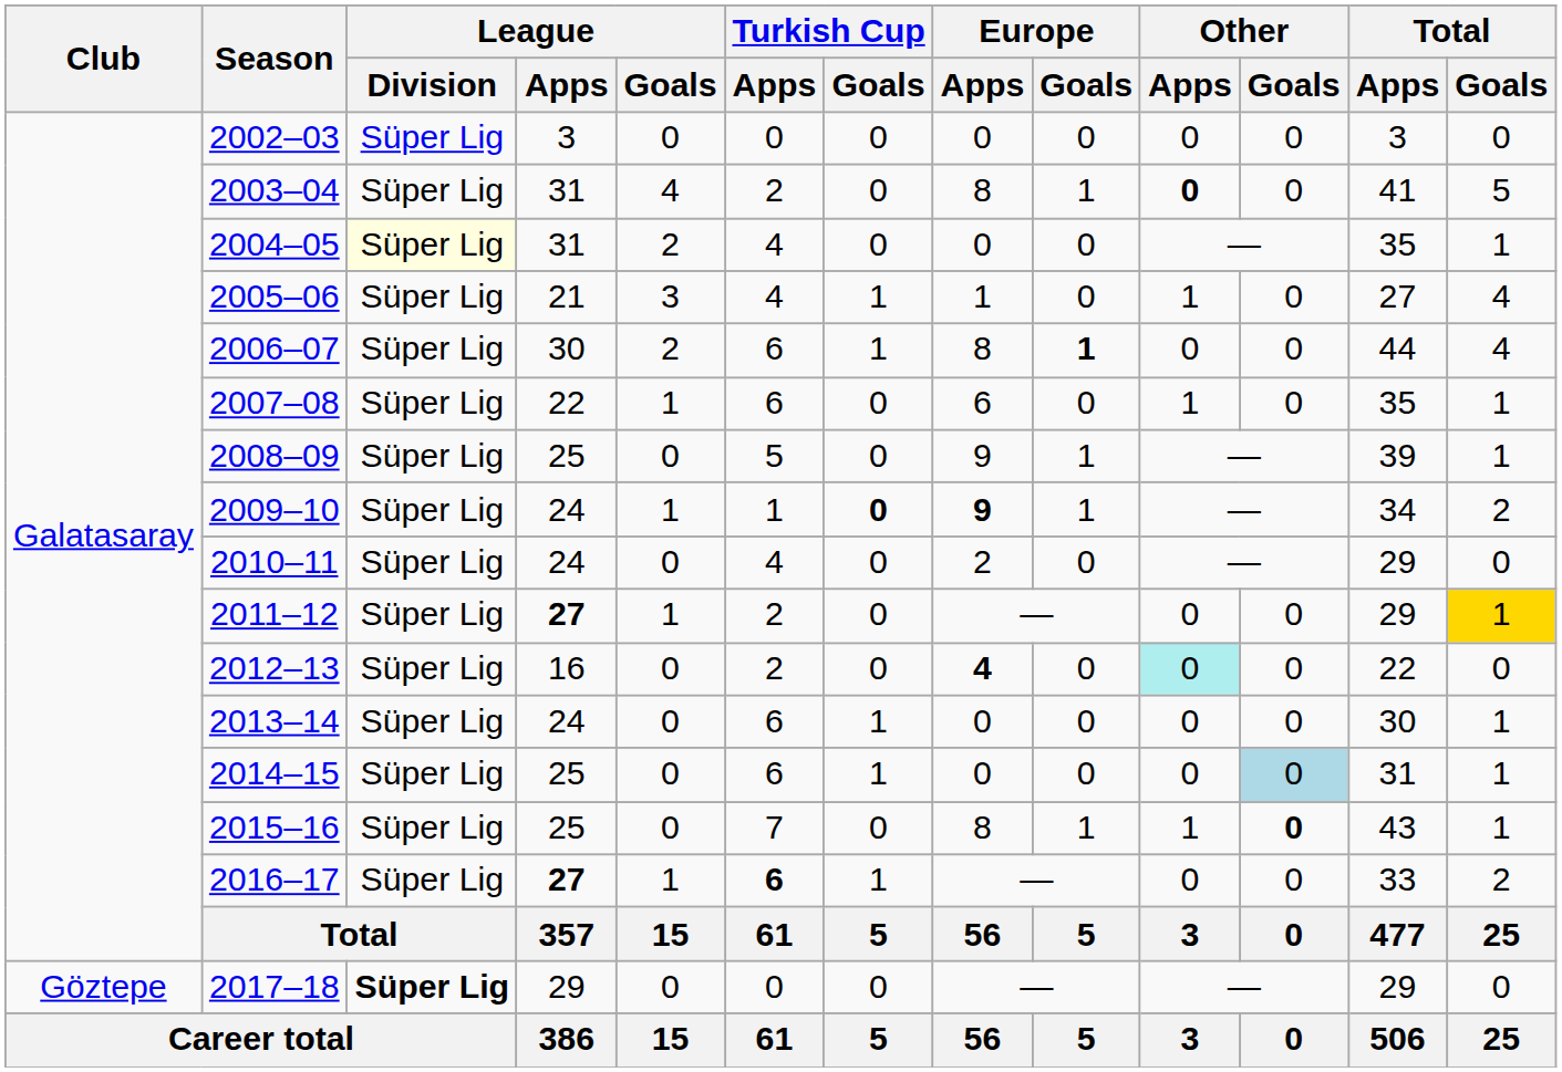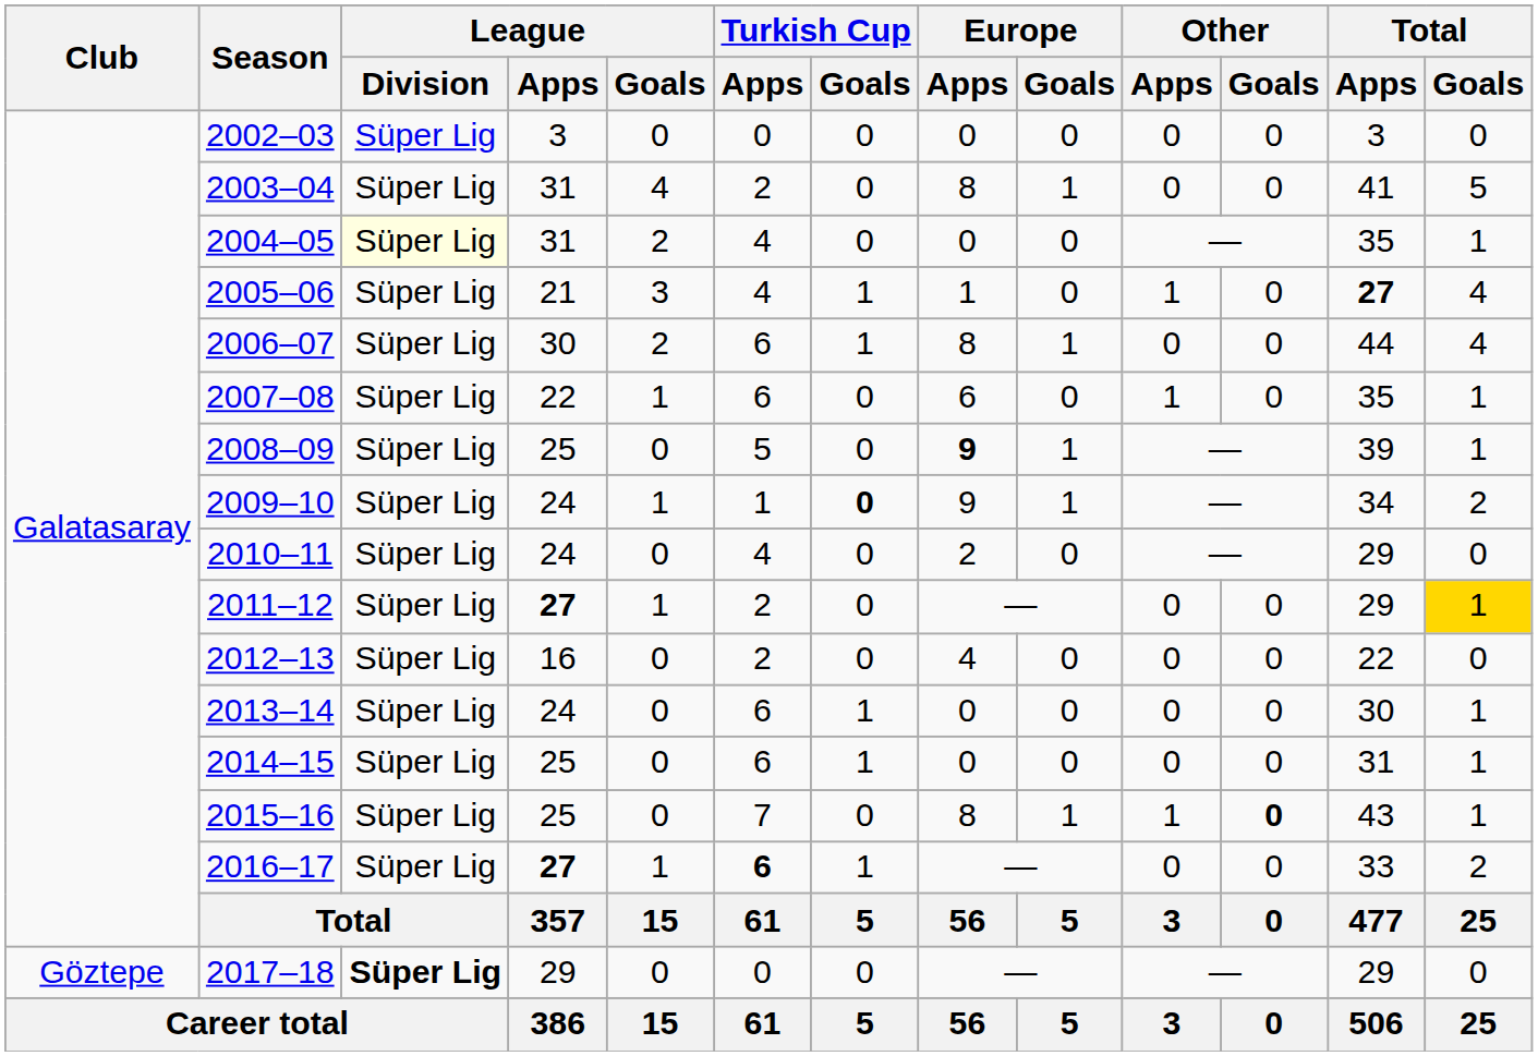2003–04 | Other / Apps: bold -> normal
2005–06 | Total / Apps: normal -> bold
2006–07 | Europe / Goals: bold -> normal
2008–09 | Europe / Apps: normal -> bold
2009–10 | Europe / Apps: bold -> normal
2012–13 | Europe / Apps: bold -> normal
2012–13 | Other / Apps: paleturquoise background -> no background
2014–15 | Other / Goals: lightblue background -> no background
